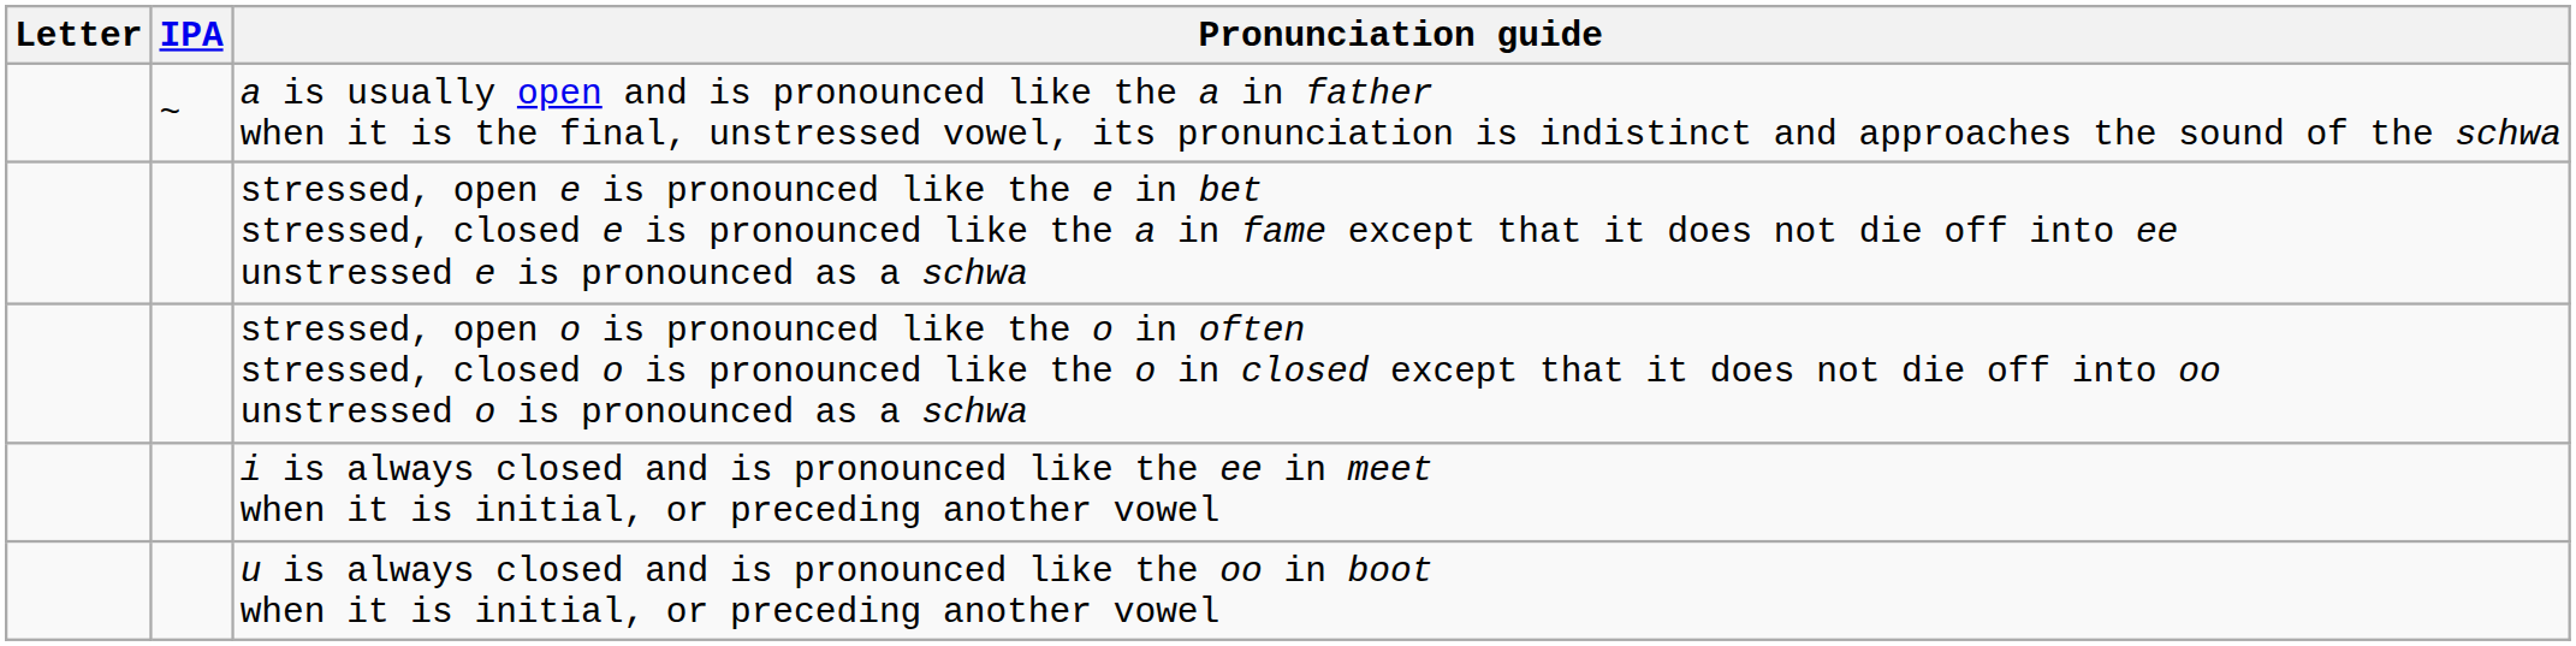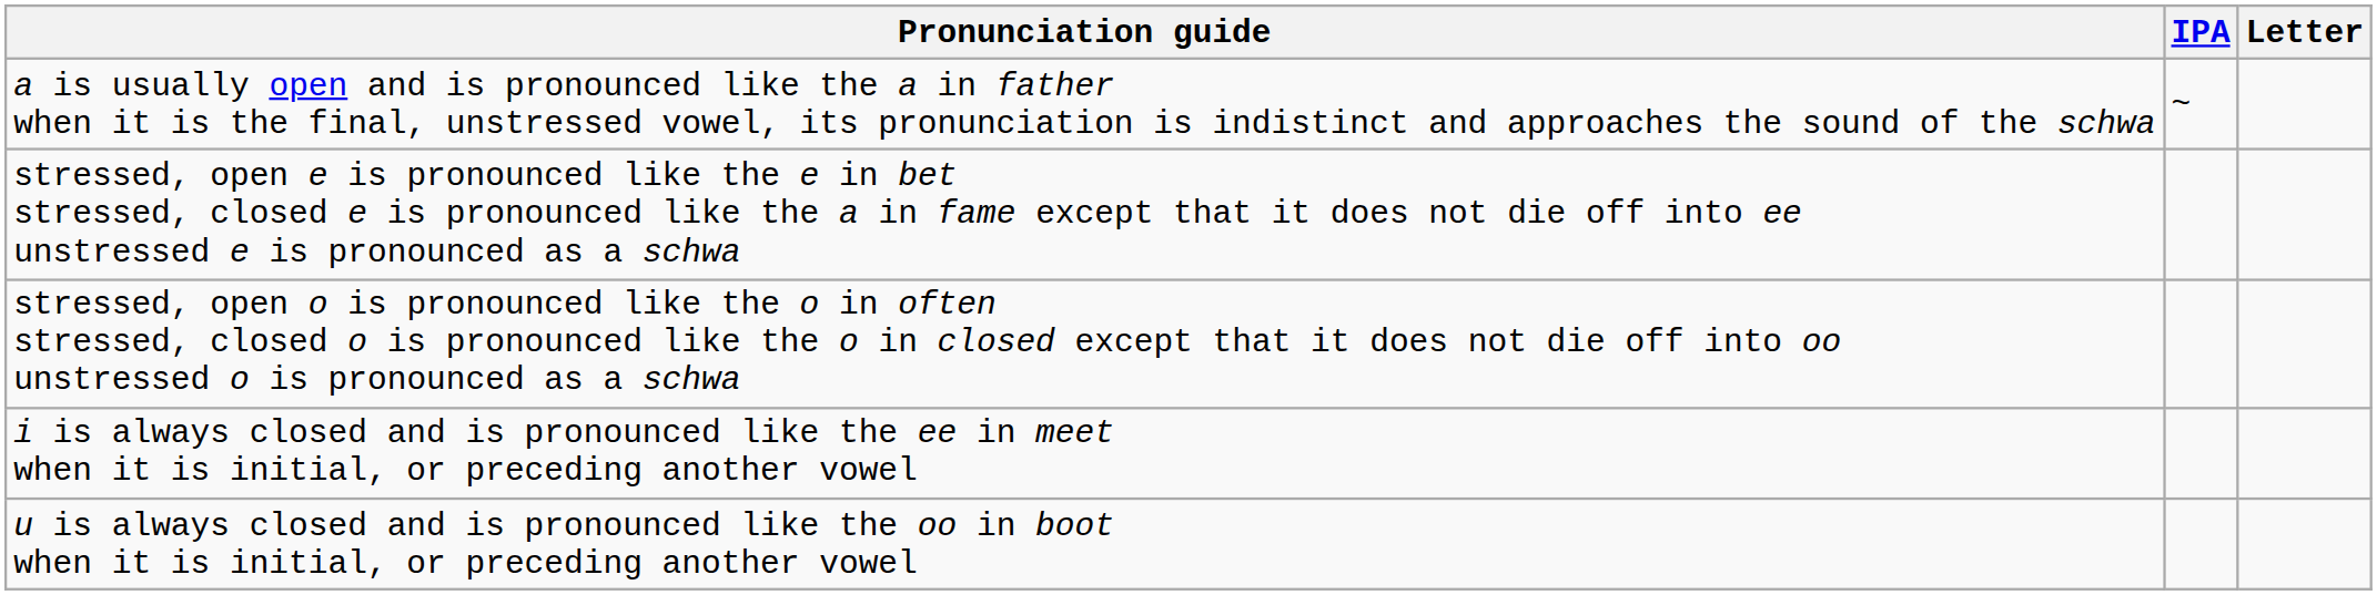columns swapped: Letter <-> Pronunciation guide
